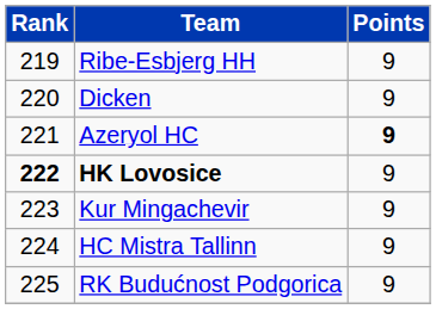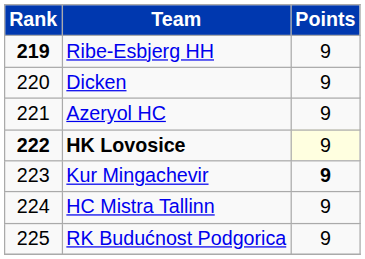Ribe-Esbjerg HH | Rank: normal -> bold
Azeryol HC | Points: bold -> normal
HK Lovosice | Points: no background -> lightyellow background
Kur Mingachevir | Points: normal -> bold
